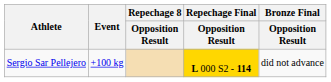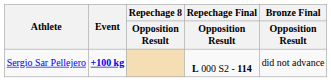Sergio Sar Pellejero | Event: normal -> bold
Sergio Sar Pellejero | Repechage Final / Opposition Result: gold background -> no background
